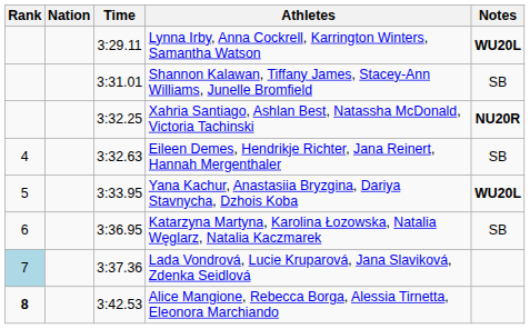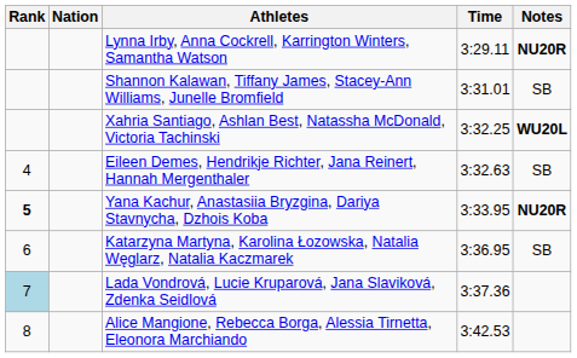columns swapped: Athletes <-> Time
row 2 | Notes: WU20L -> NU20R
row 4 | Notes: NU20R -> WU20L
row 6 | Rank: normal -> bold
row 6 | Notes: WU20L -> NU20R
row 9 | Rank: bold -> normal
